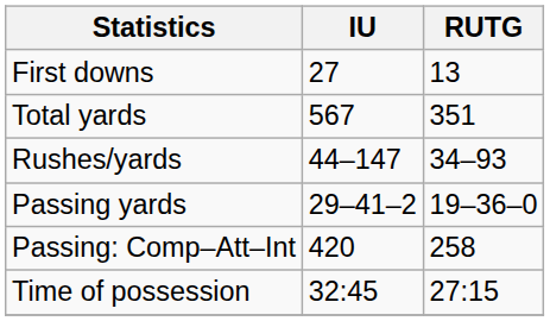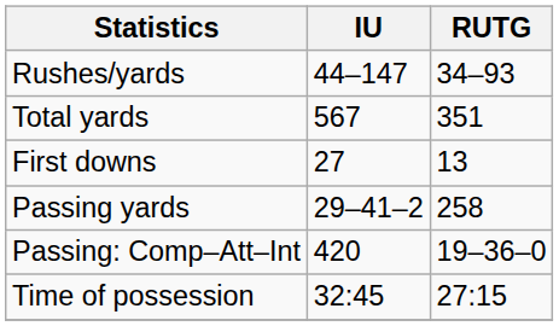rows swapped: First downs <-> Rushes/yards
Passing yards | RUTG: 19–36–0 -> 258
Passing: Comp–Att–Int | RUTG: 258 -> 19–36–0
